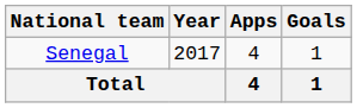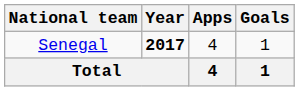Senegal | Year: normal -> bold
